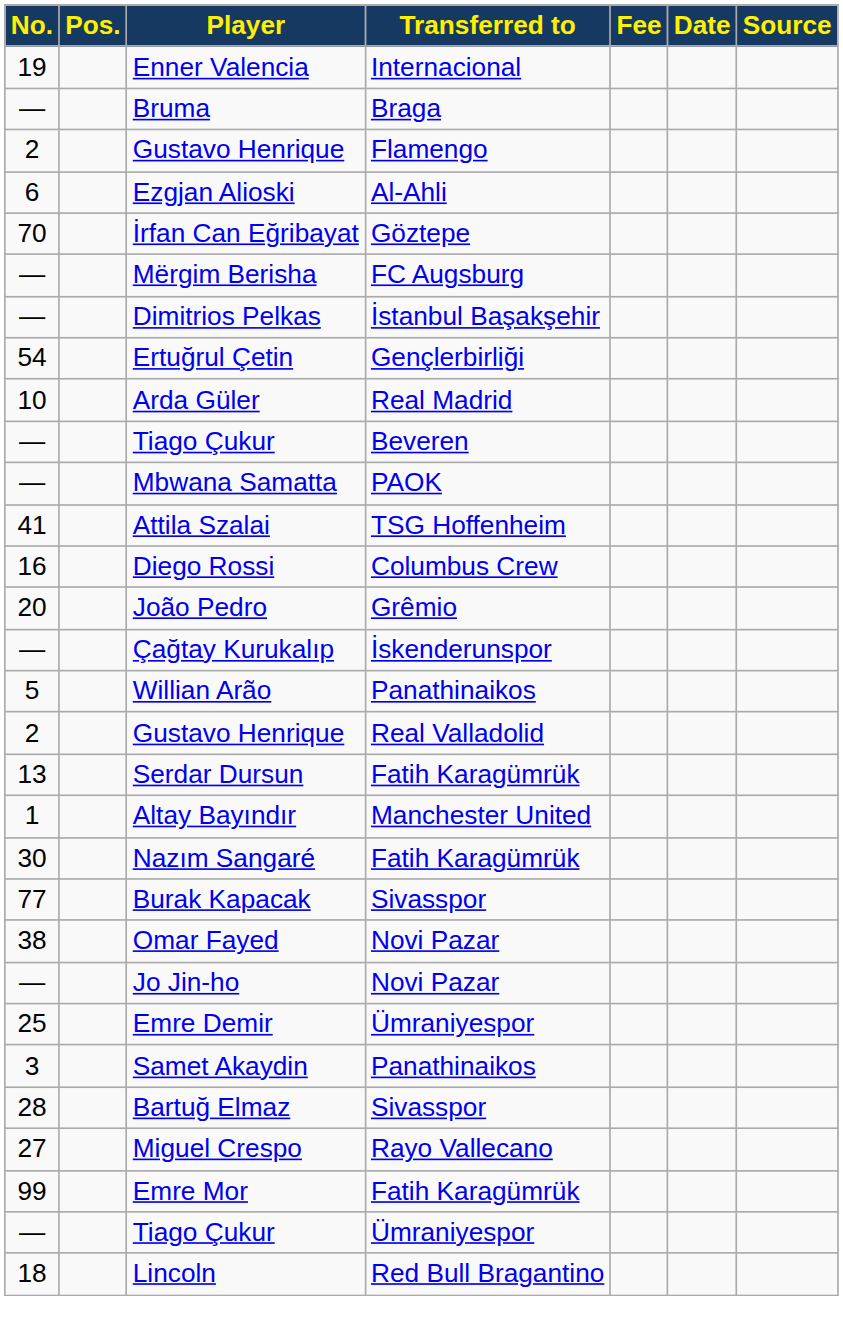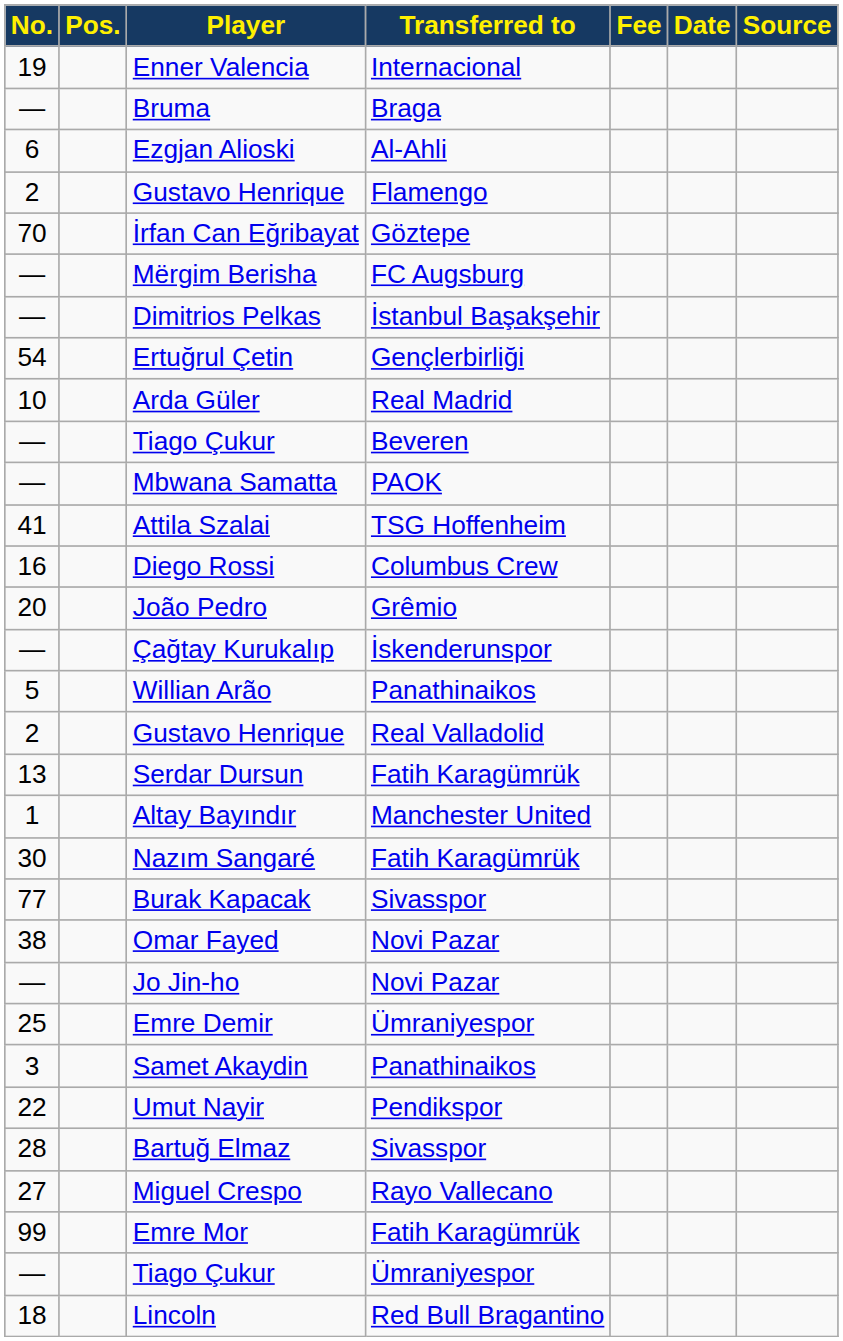rows swapped: Ezgjan Alioski <-> Gustavo Henrique / Flamengo
+ row: 22 | Umut Nayir | Pendikspor
